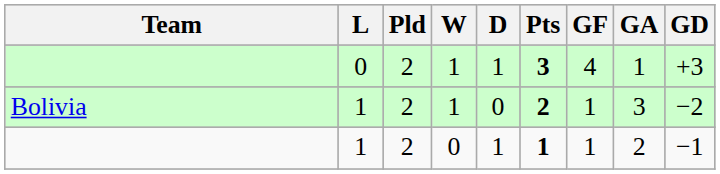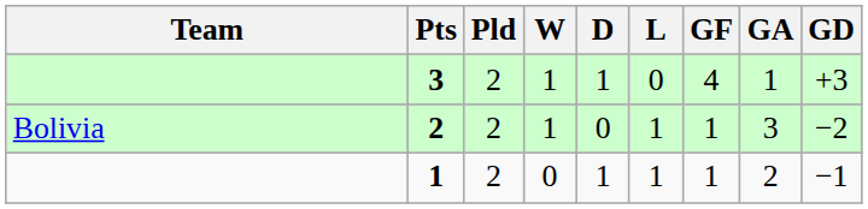columns swapped: Pts <-> L
